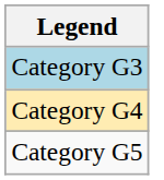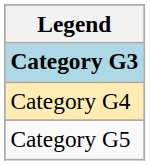row 2 | column 1: normal -> bold
